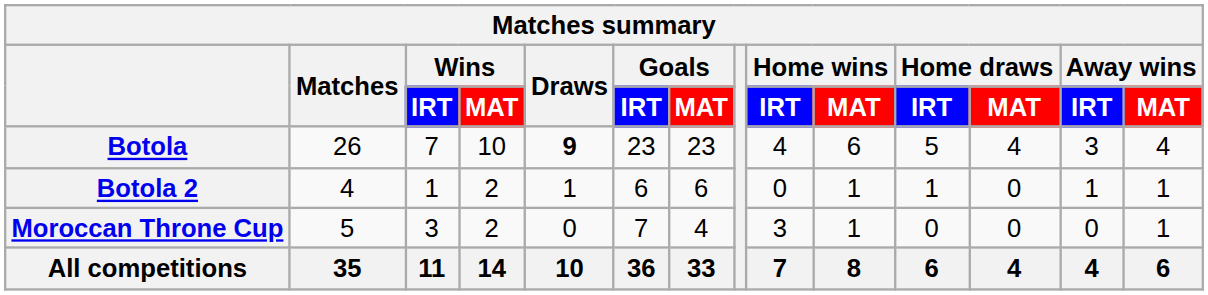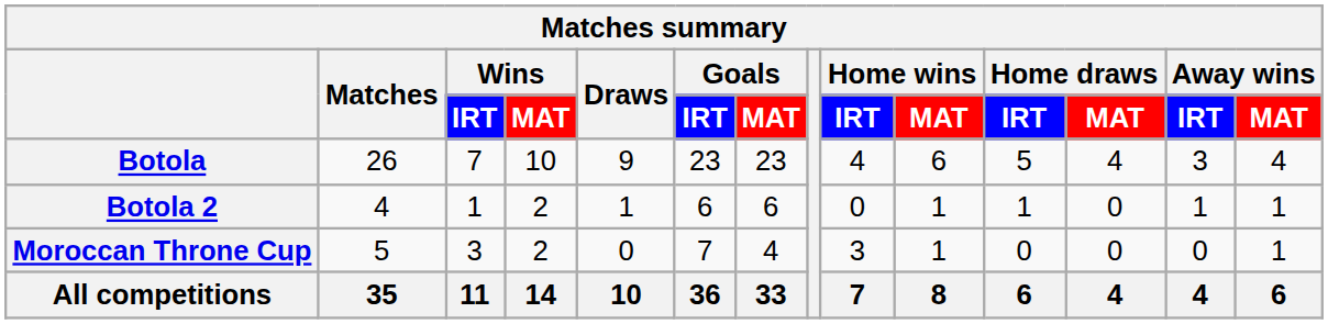Botola | Draws: bold -> normal
